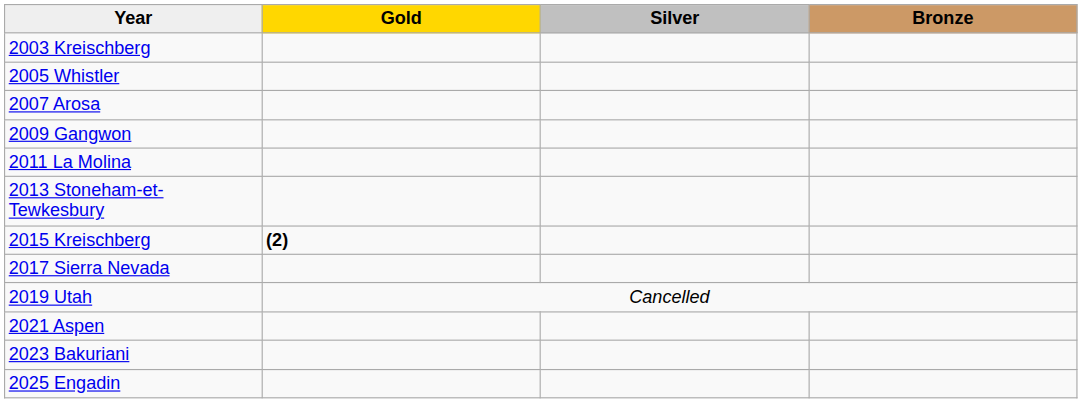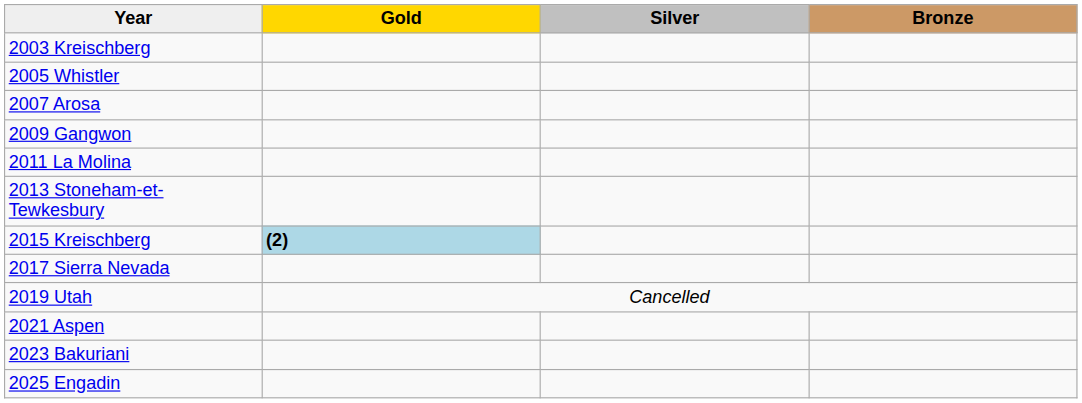2015 Kreischberg | Gold: no background -> lightblue background
